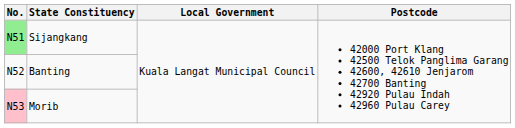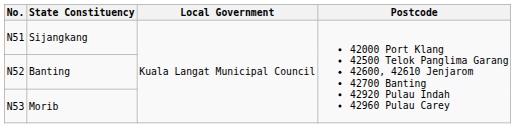Sijangkang | No.: lightgreen background -> no background
Morib | No.: pink background -> no background
